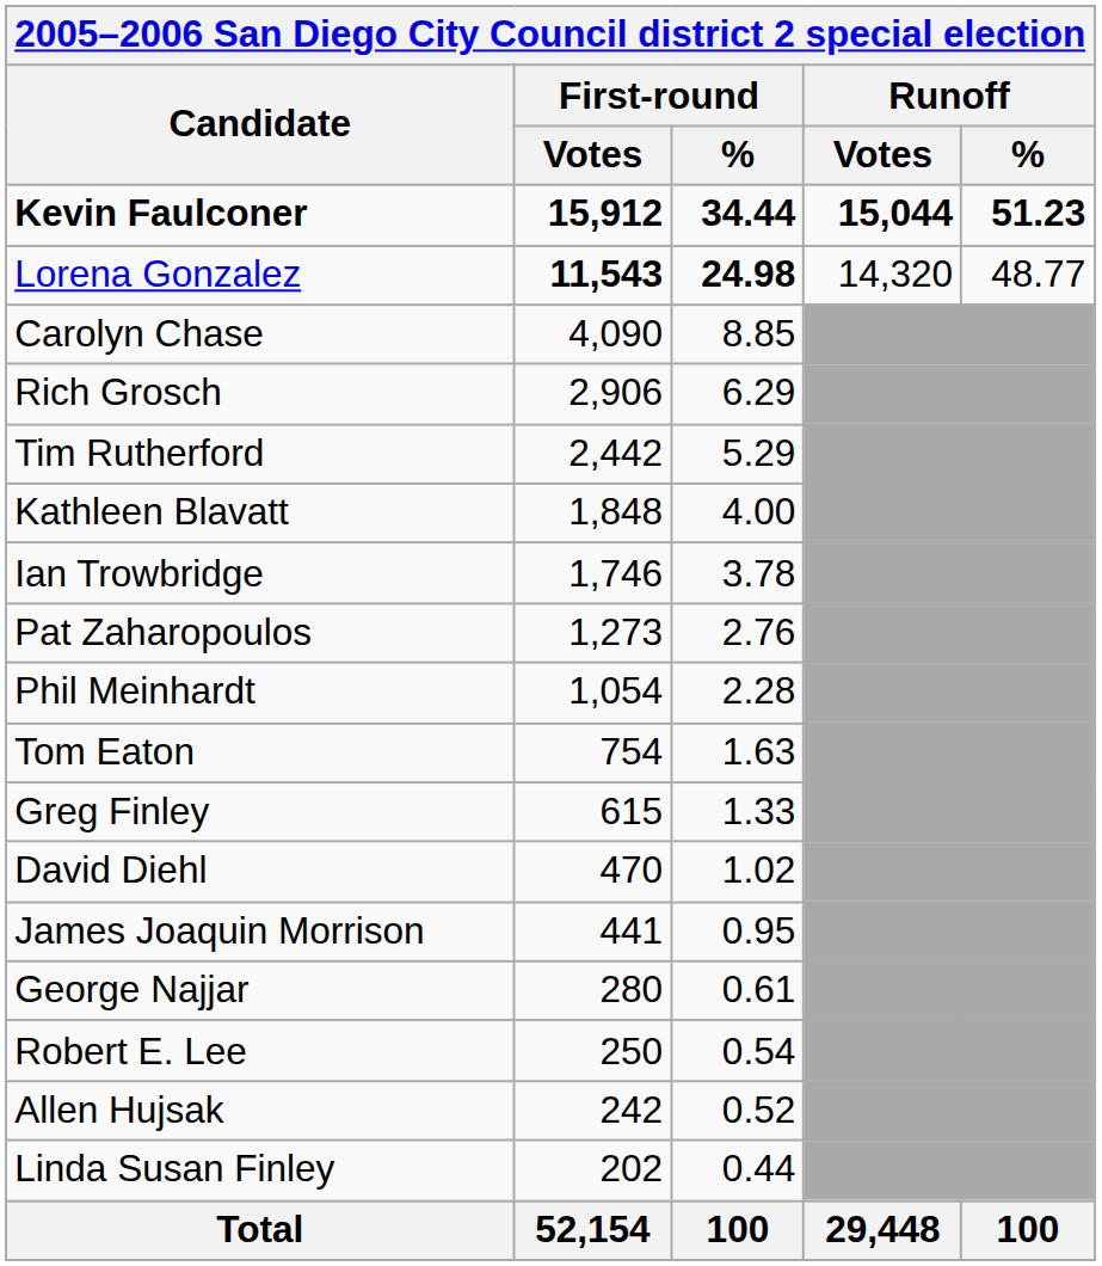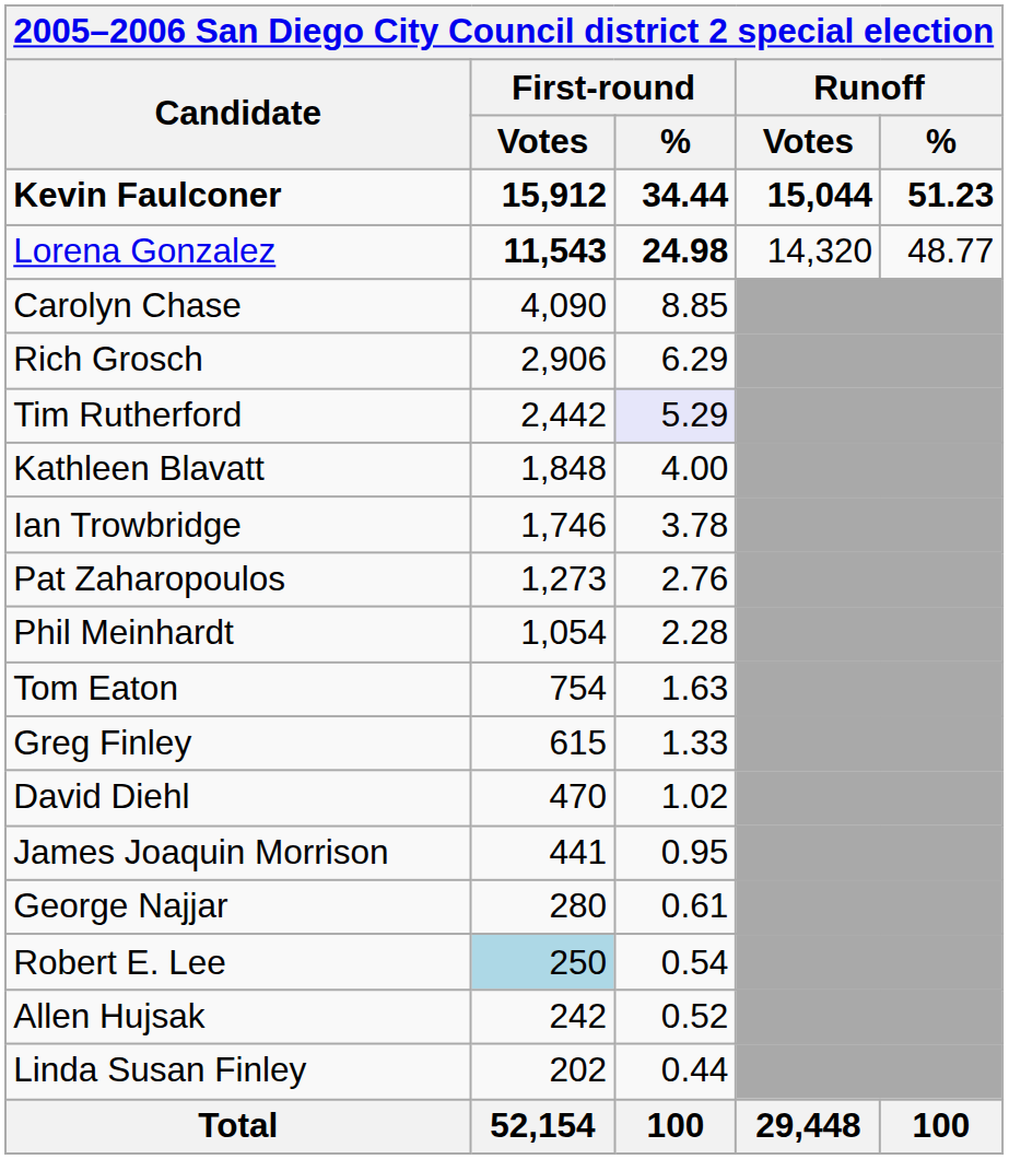Tim Rutherford | First-round / %: no background -> lavender background
Robert E. Lee | First-round / Votes: no background -> lightblue background
